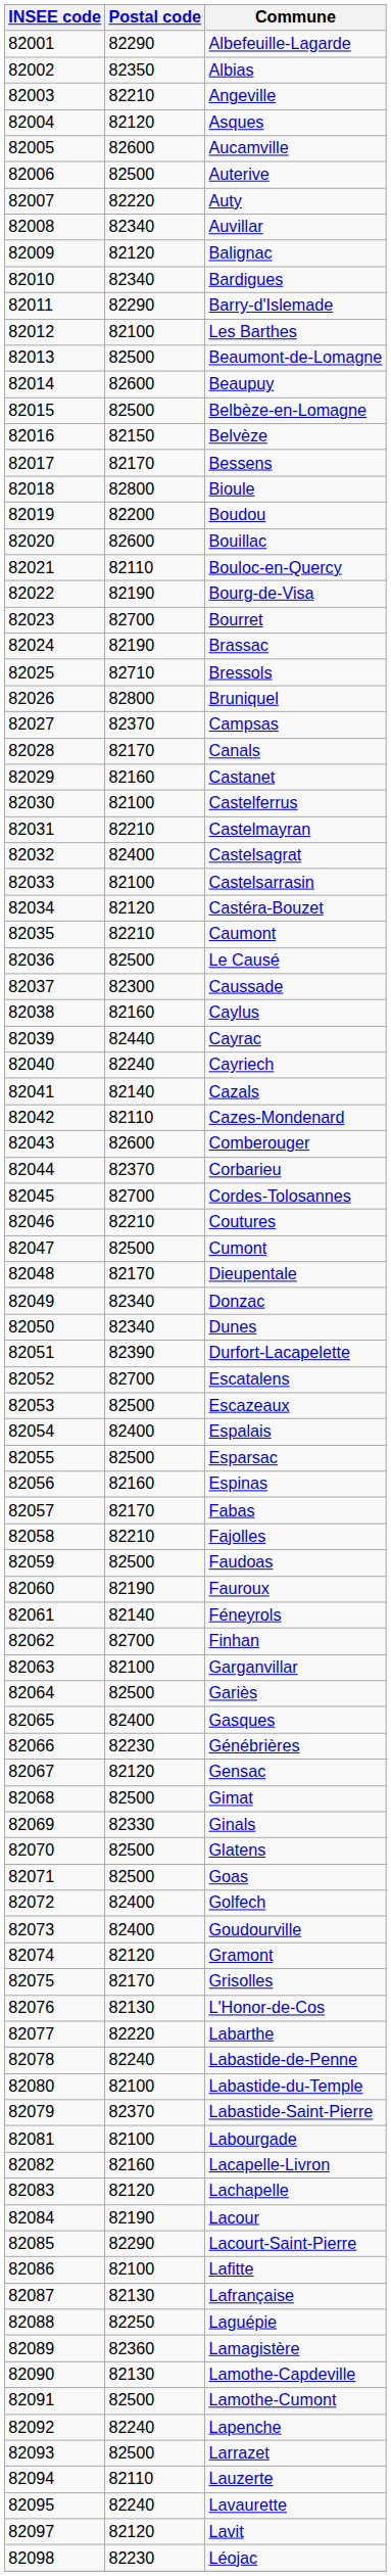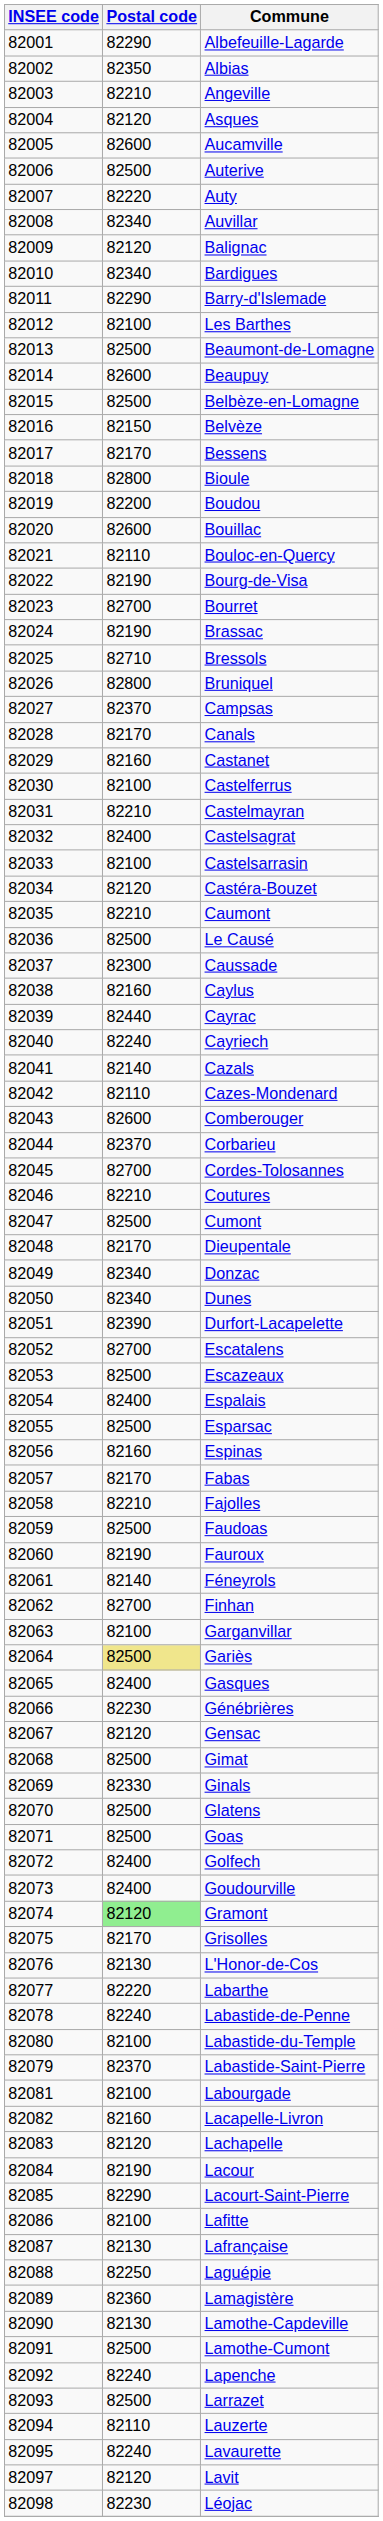Gariès | Postal code: no background -> khaki background
Gramont | Postal code: no background -> lightgreen background
